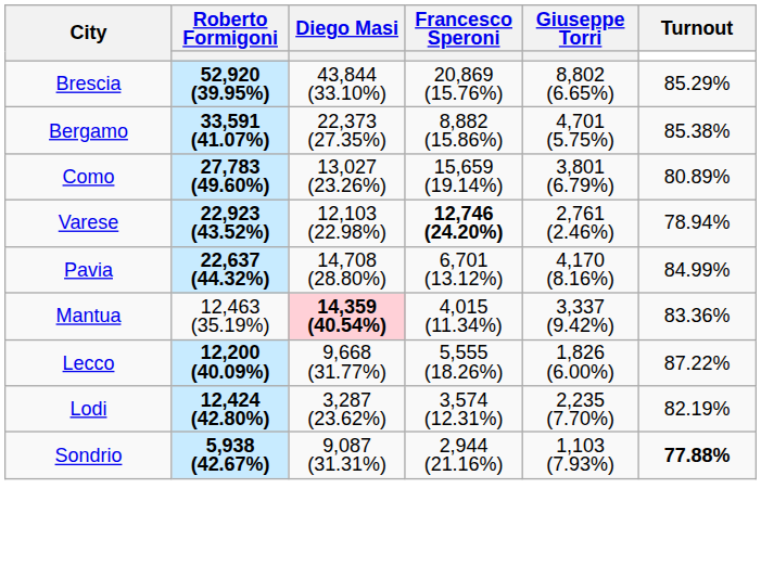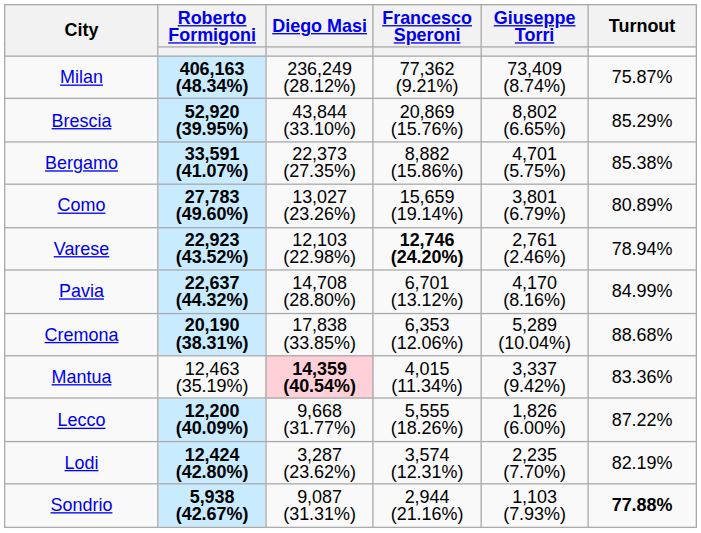+ row: Milan | 406,163 (48.34%) | 236,249 (28.12%) | 77,362 (9.21%) | 73,409 (8.74%) | 75.87%
+ row: Cremona | 20,190 (38.31%) | 17,838 (33.85%) | 6,353 (12.06%) | 5,289 (10.04%) | 88.68%
